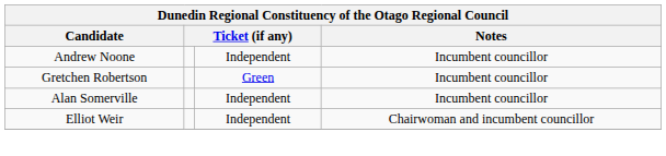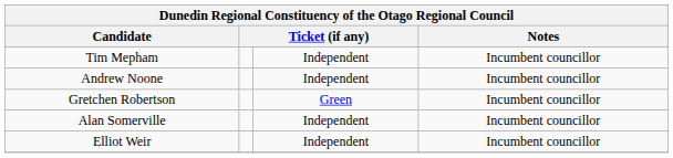+ row: Tim Mepham | Independent | Incumbent councillor
Elliot Weir | Notes: Chairwoman and incumbent councillor -> Incumbent councillor
